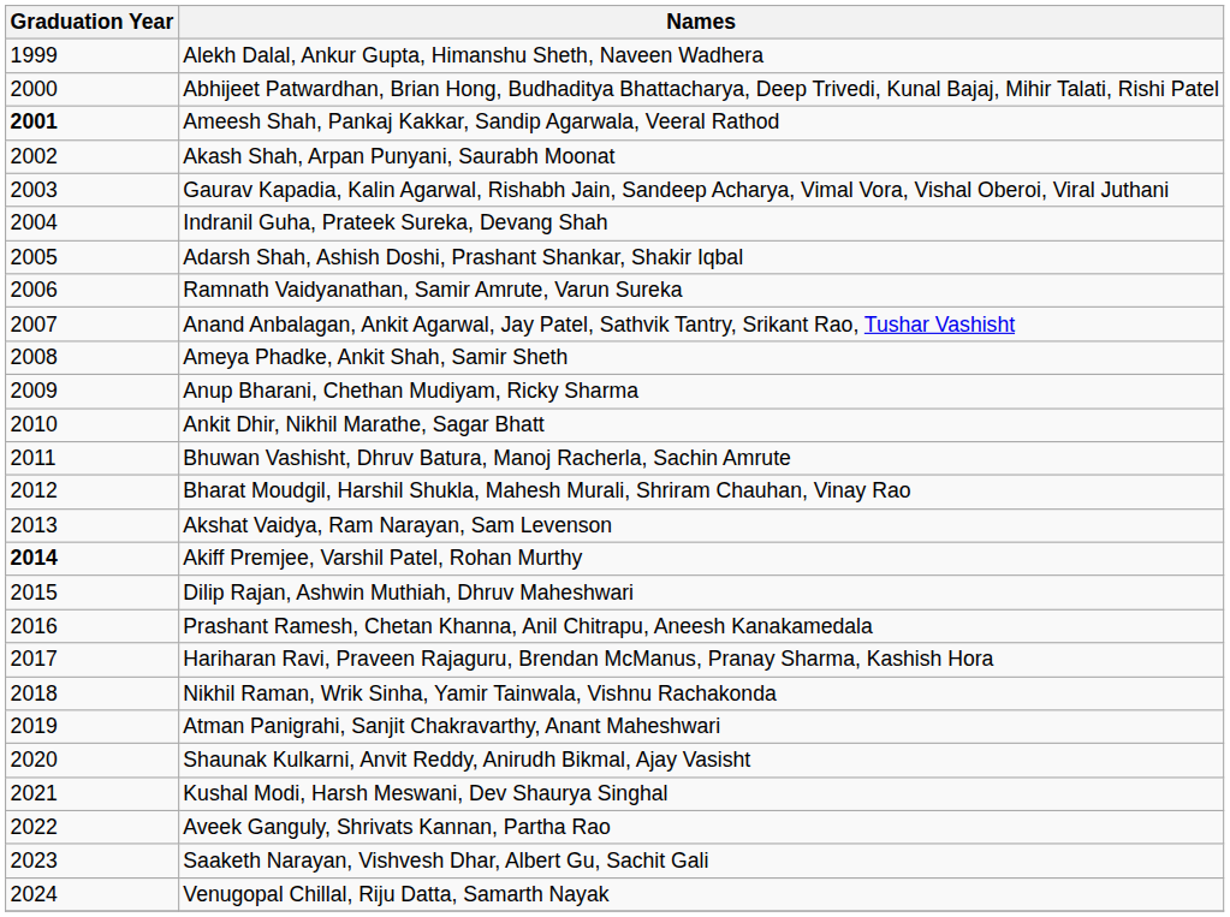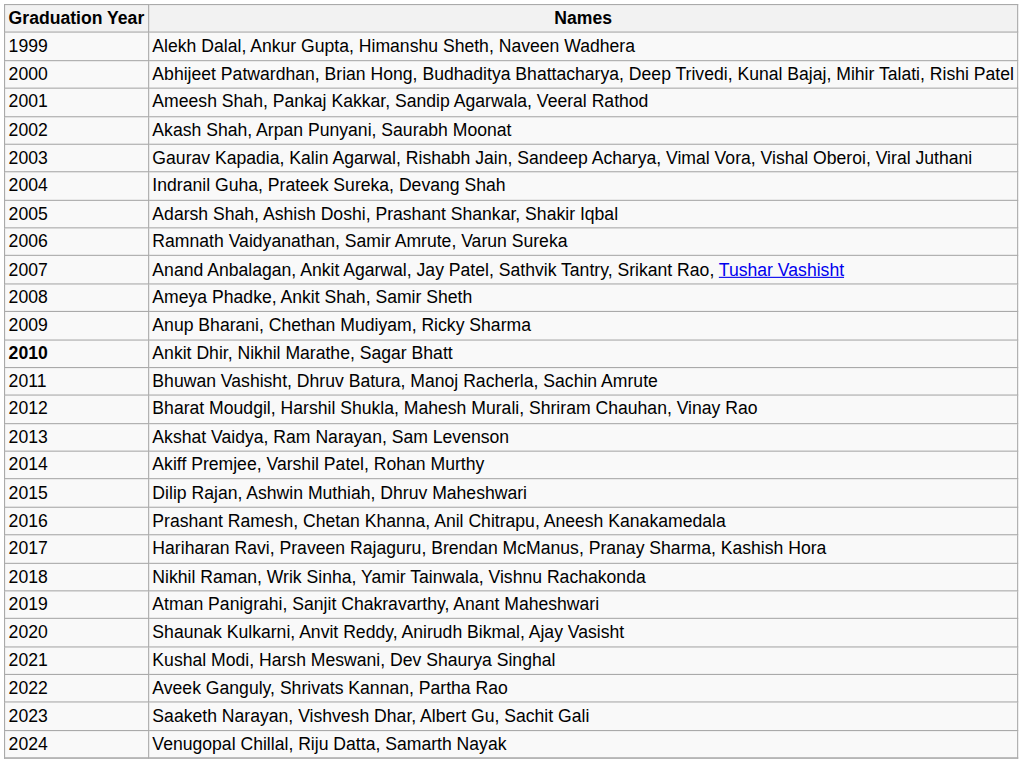Ameesh Shah, Pankaj Kakkar, Sandip Agarwala, Veeral Rathod | Graduation Year: bold -> normal
Ankit Dhir, Nikhil Marathe, Sagar Bhatt | Graduation Year: normal -> bold
Akiff Premjee, Varshil Patel, Rohan Murthy | Graduation Year: bold -> normal
